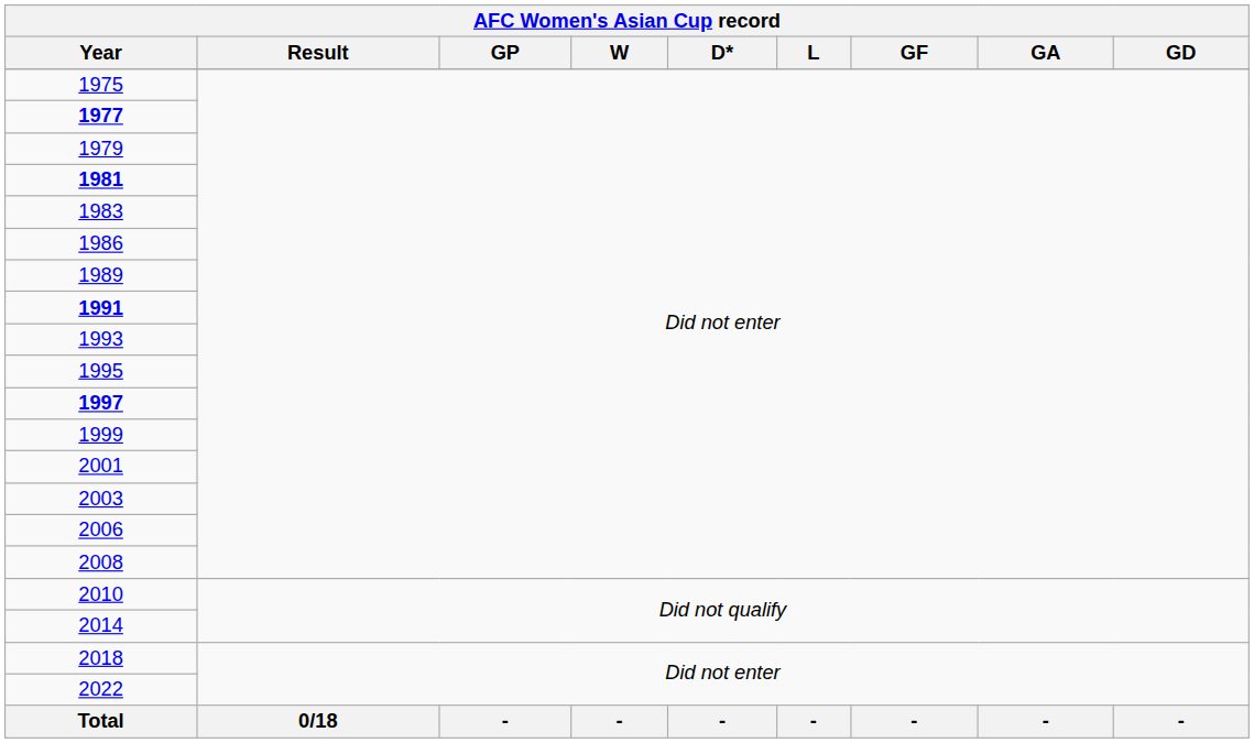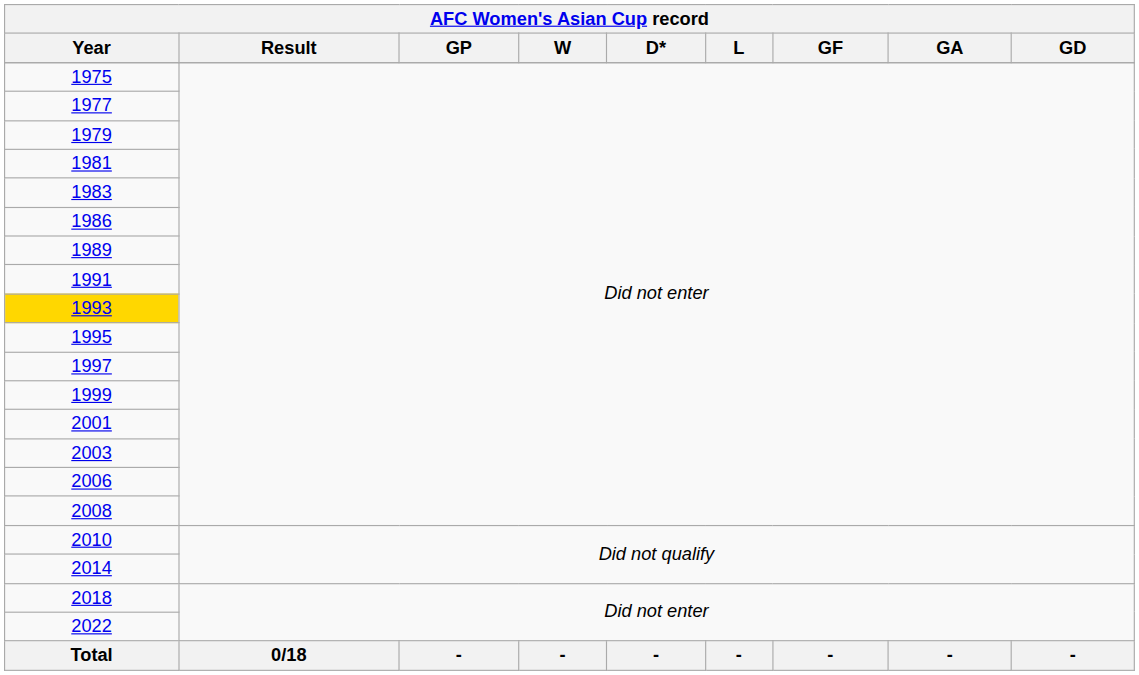1977 | Year: bold -> normal
1981 | Year: bold -> normal
1991 | Year: bold -> normal
1993 | Year: no background -> gold background
1997 | Year: bold -> normal
